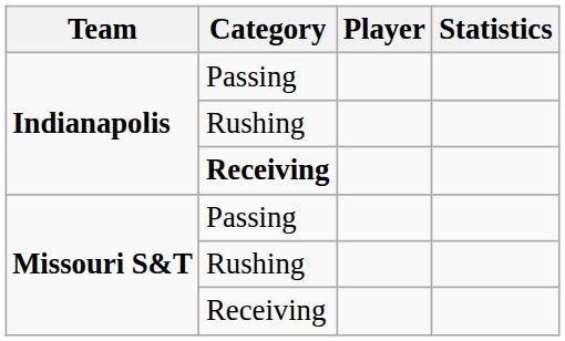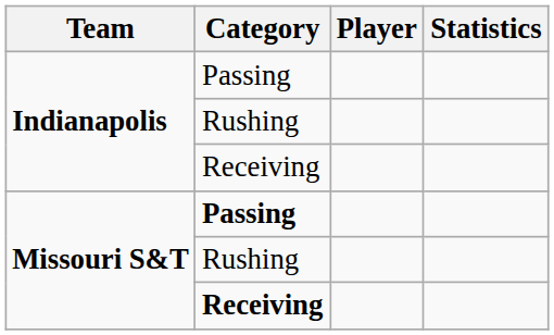Indianapolis / Receiving | Category: bold -> normal
Missouri S&T / Passing | Category: normal -> bold
Missouri S&T / Receiving | Category: normal -> bold
